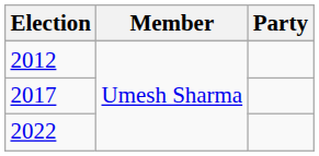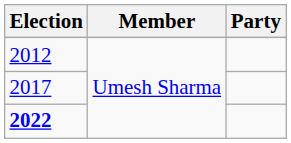2022 | Election: normal -> bold
